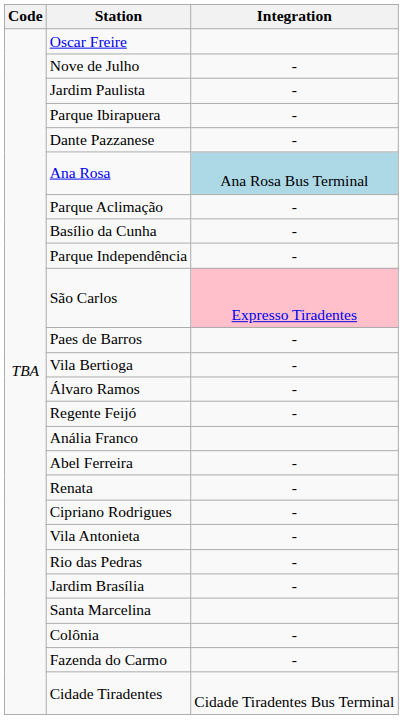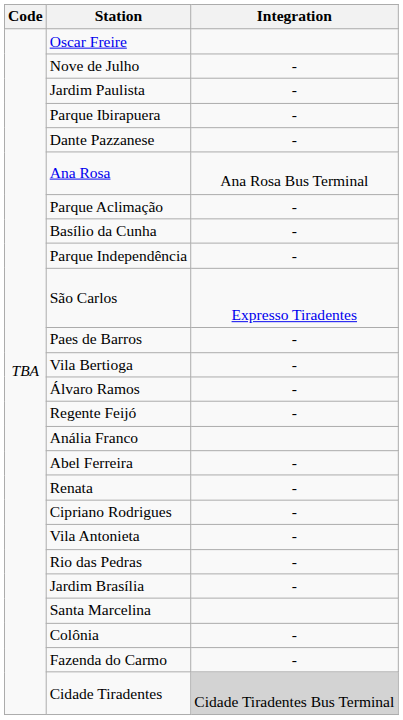Ana Rosa | Integration: lightblue background -> no background
São Carlos | Integration: pink background -> no background
Cidade Tiradentes | Integration: no background -> lightgrey background
